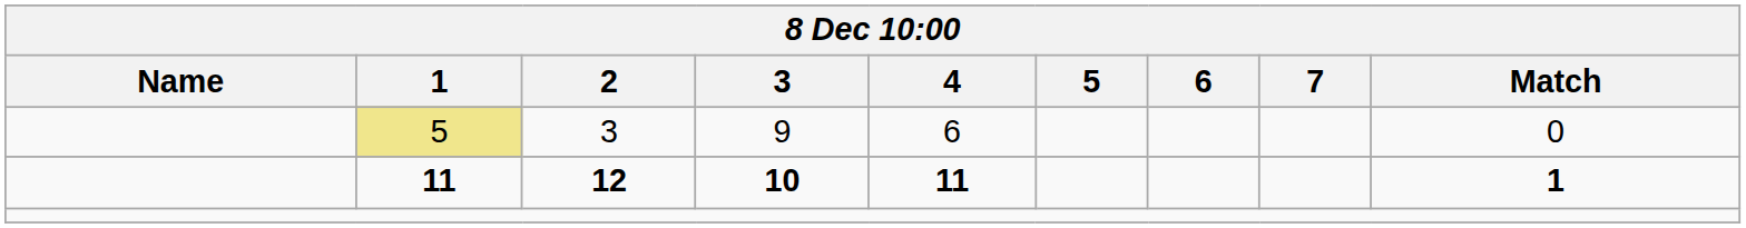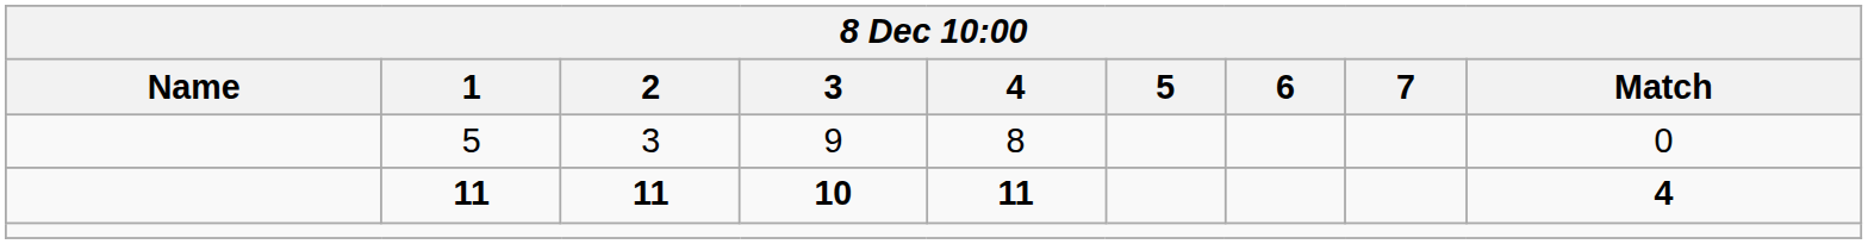row 3 | 1: khaki background -> no background
row 3 | 4: 6 -> 8
row 4 | 2: 12 -> 11
row 4 | Match: 1 -> 4
